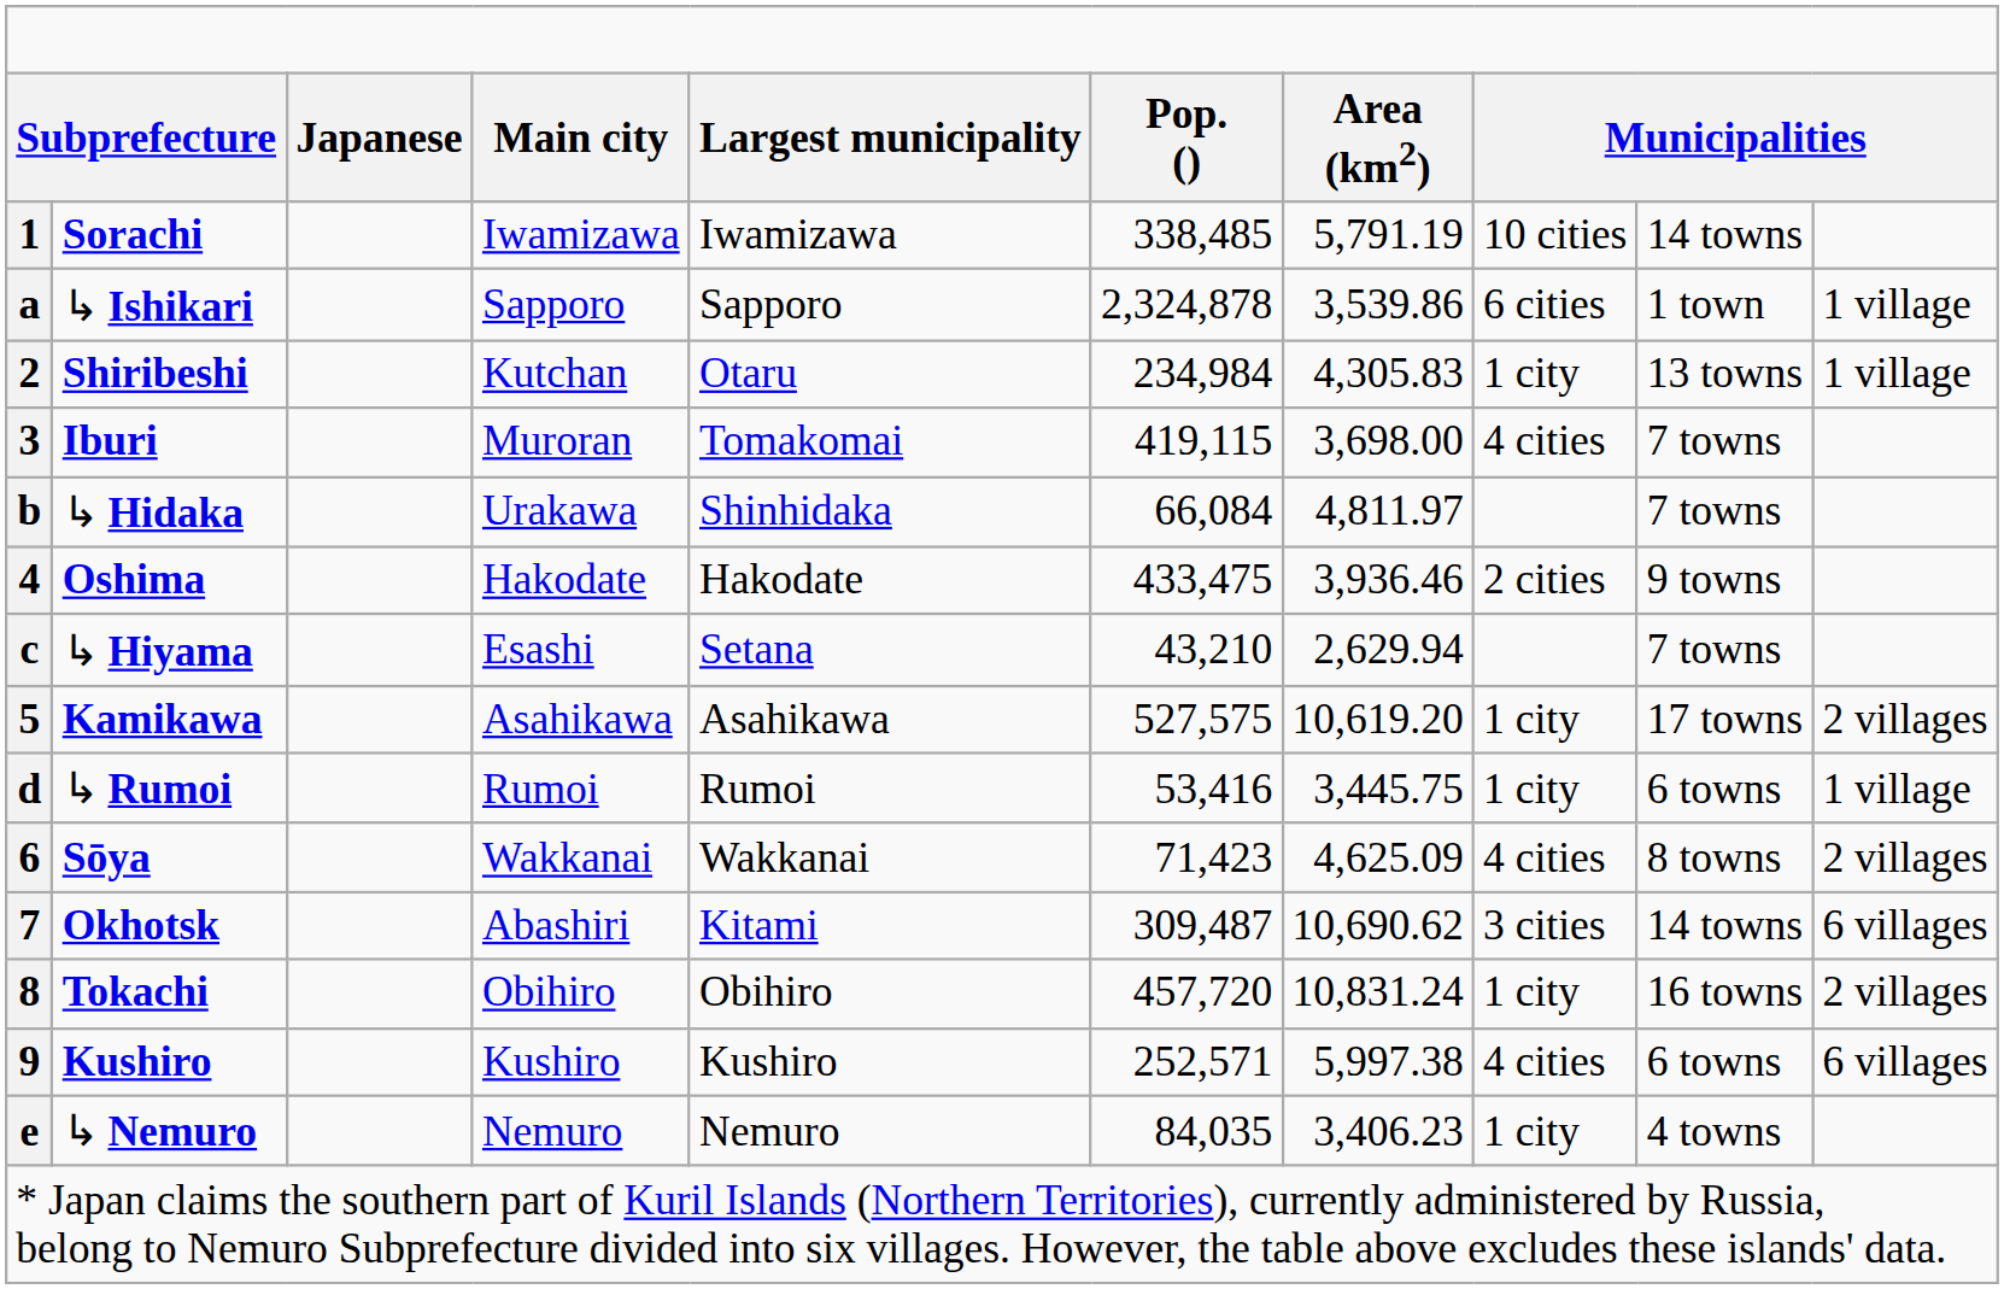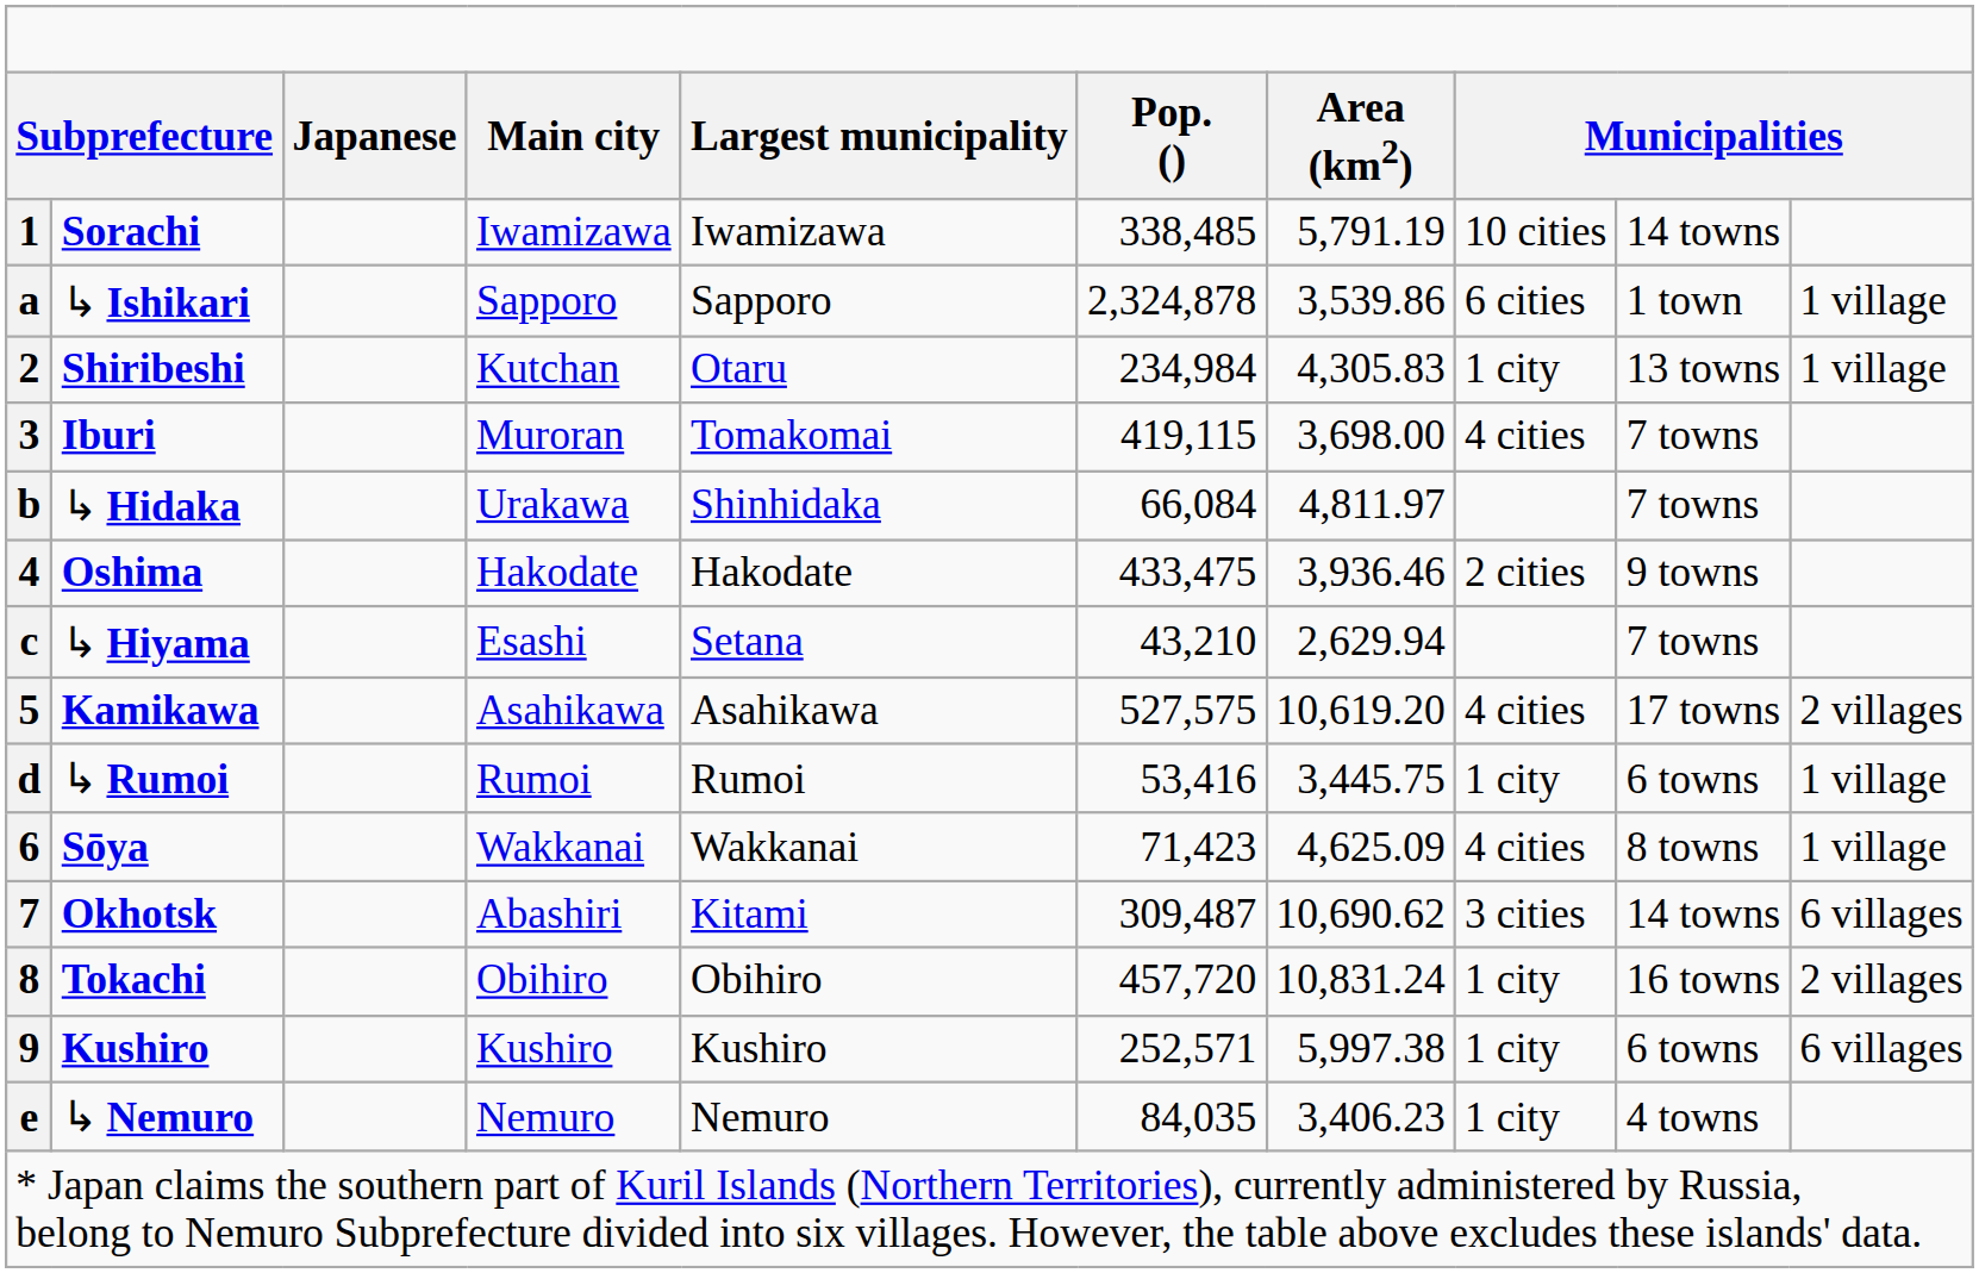5 | column 8: 1 city -> 4 cities
6 | column 10: 2 villages -> 1 village
9 | column 8: 4 cities -> 1 city
